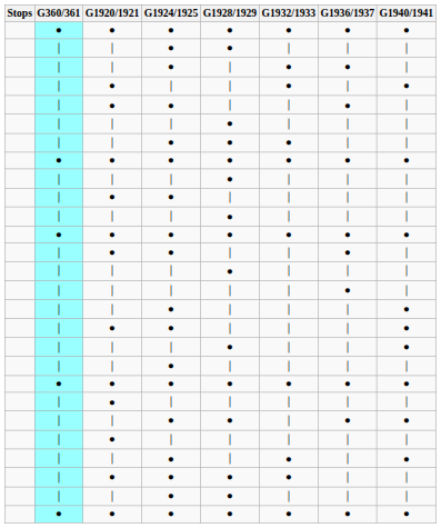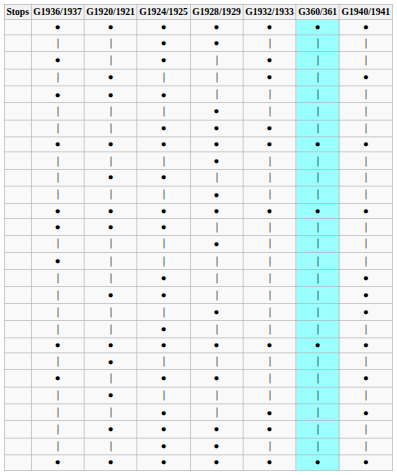columns swapped: G360/361 <-> G1936/1937
